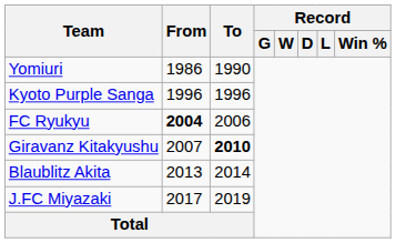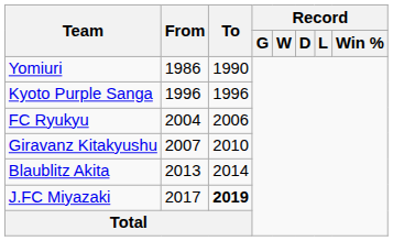FC Ryukyu | From: bold -> normal
Giravanz Kitakyushu | To: bold -> normal
J.FC Miyazaki | To: normal -> bold
